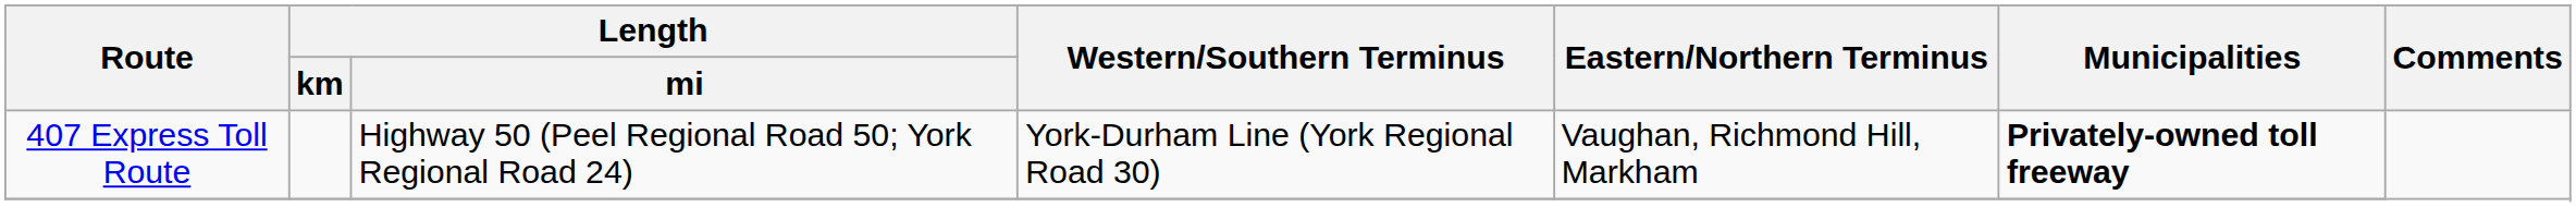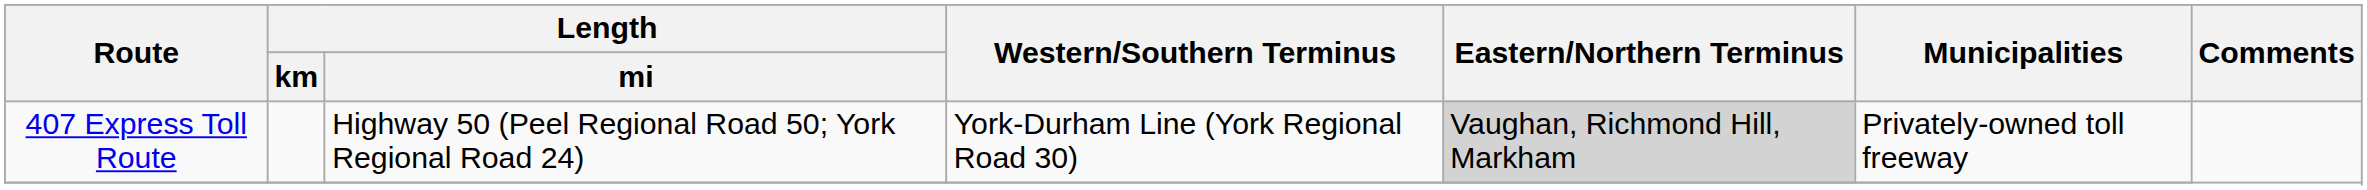407 Express Toll Route | Eastern/Northern Terminus: no background -> lightgrey background
407 Express Toll Route | Municipalities: bold -> normal
